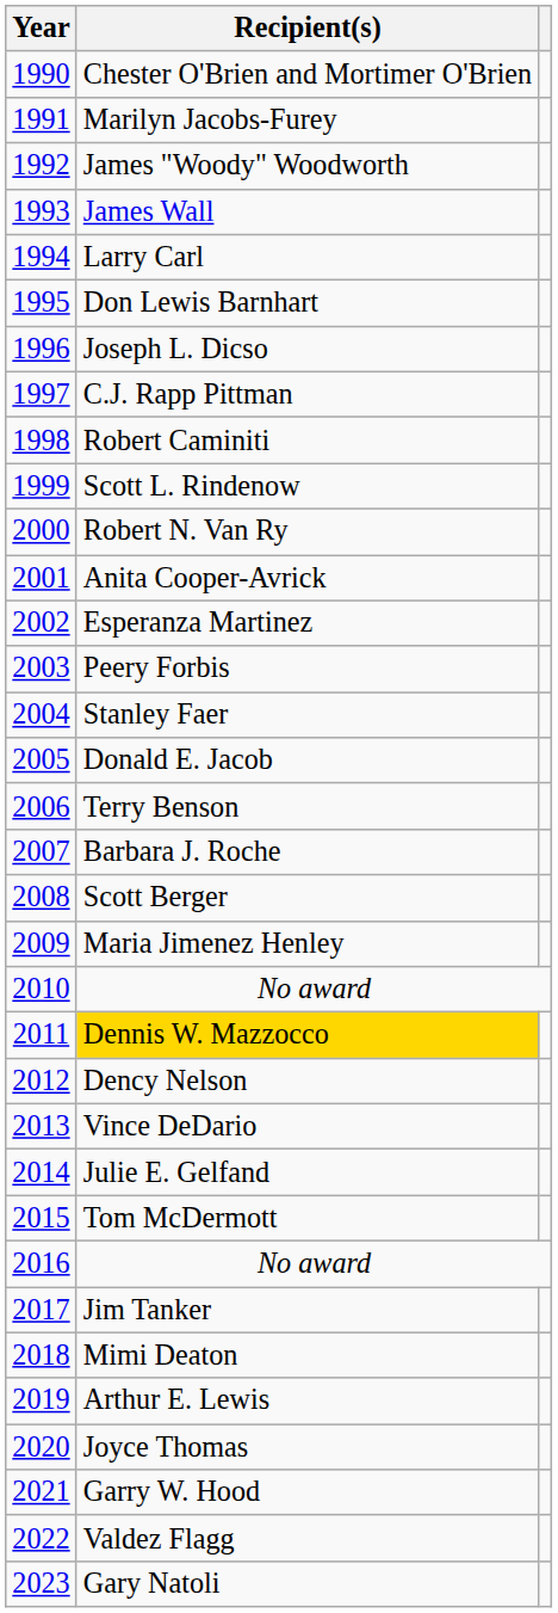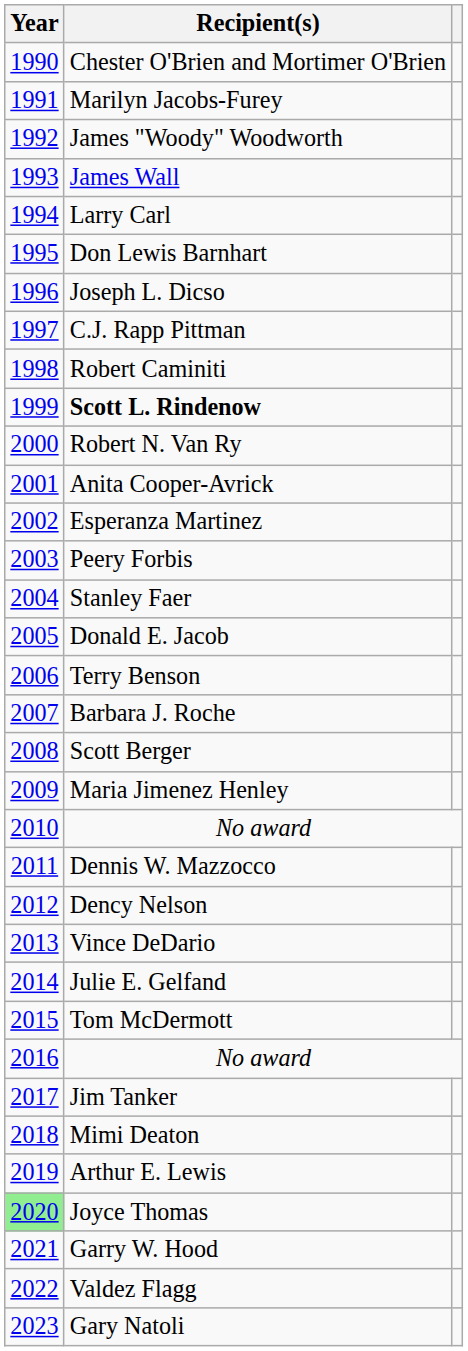Scott L. Rindenow | Recipient(s): normal -> bold
Dennis W. Mazzocco | Recipient(s): gold background -> no background
Joyce Thomas | Year: no background -> lightgreen background
